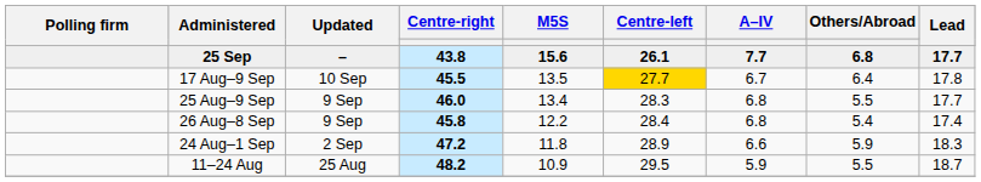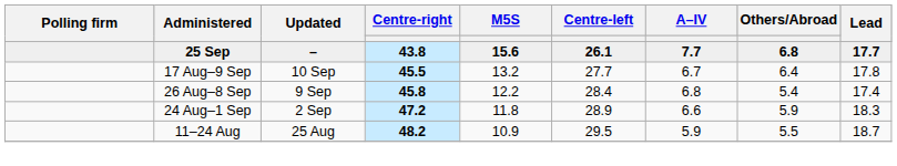17 Aug–9 Sep | M5S: 13.5 -> 13.2
17 Aug–9 Sep | Centre-left: gold background -> no background
- row: 25 Aug–9 Sep | 9 Sep | 46.0 | 13.4 | 28.3 | 6.8 | 5.5 | 17.7
